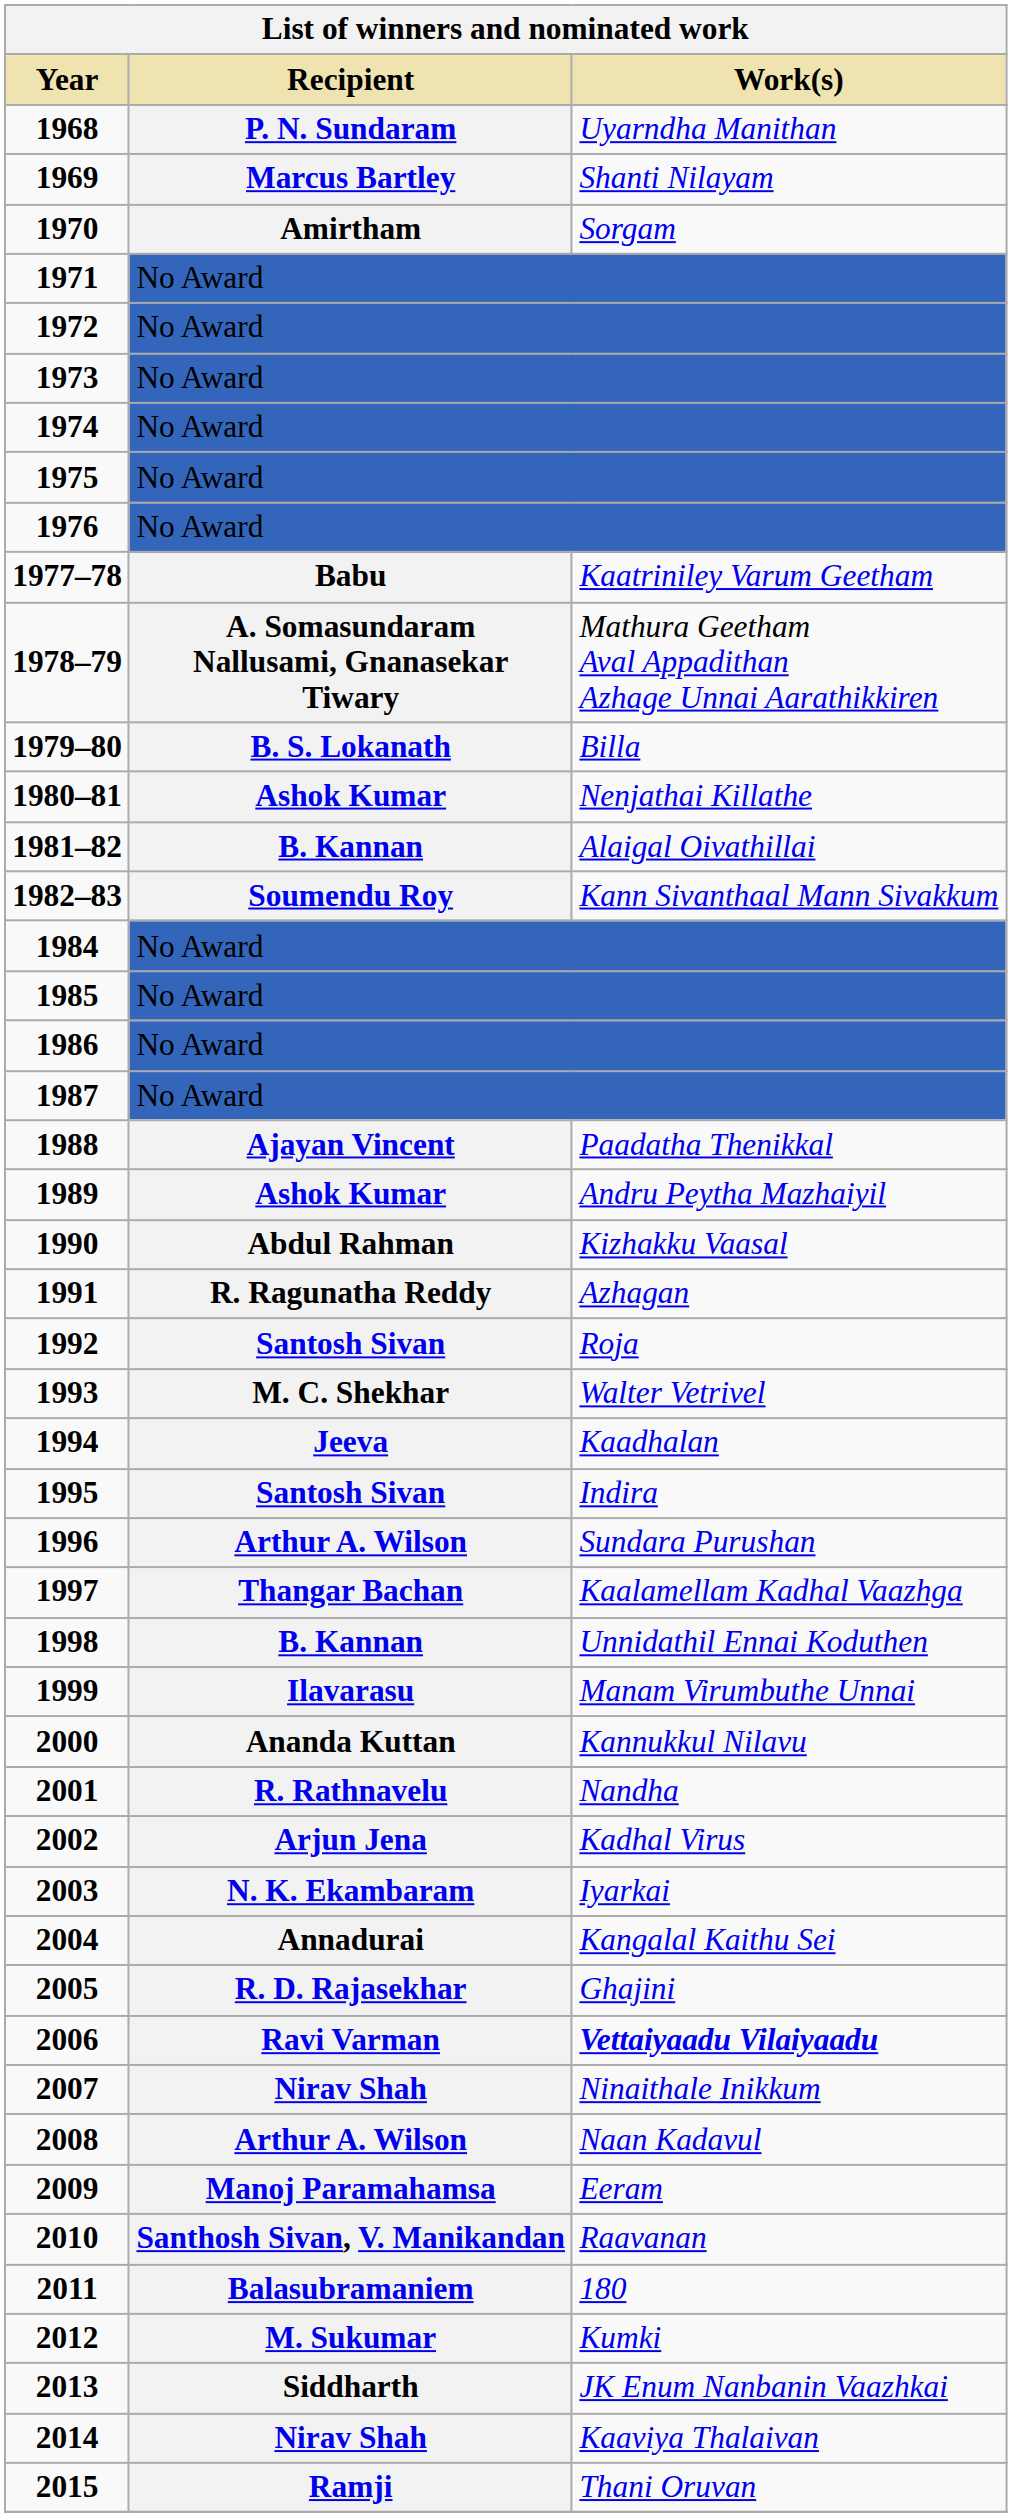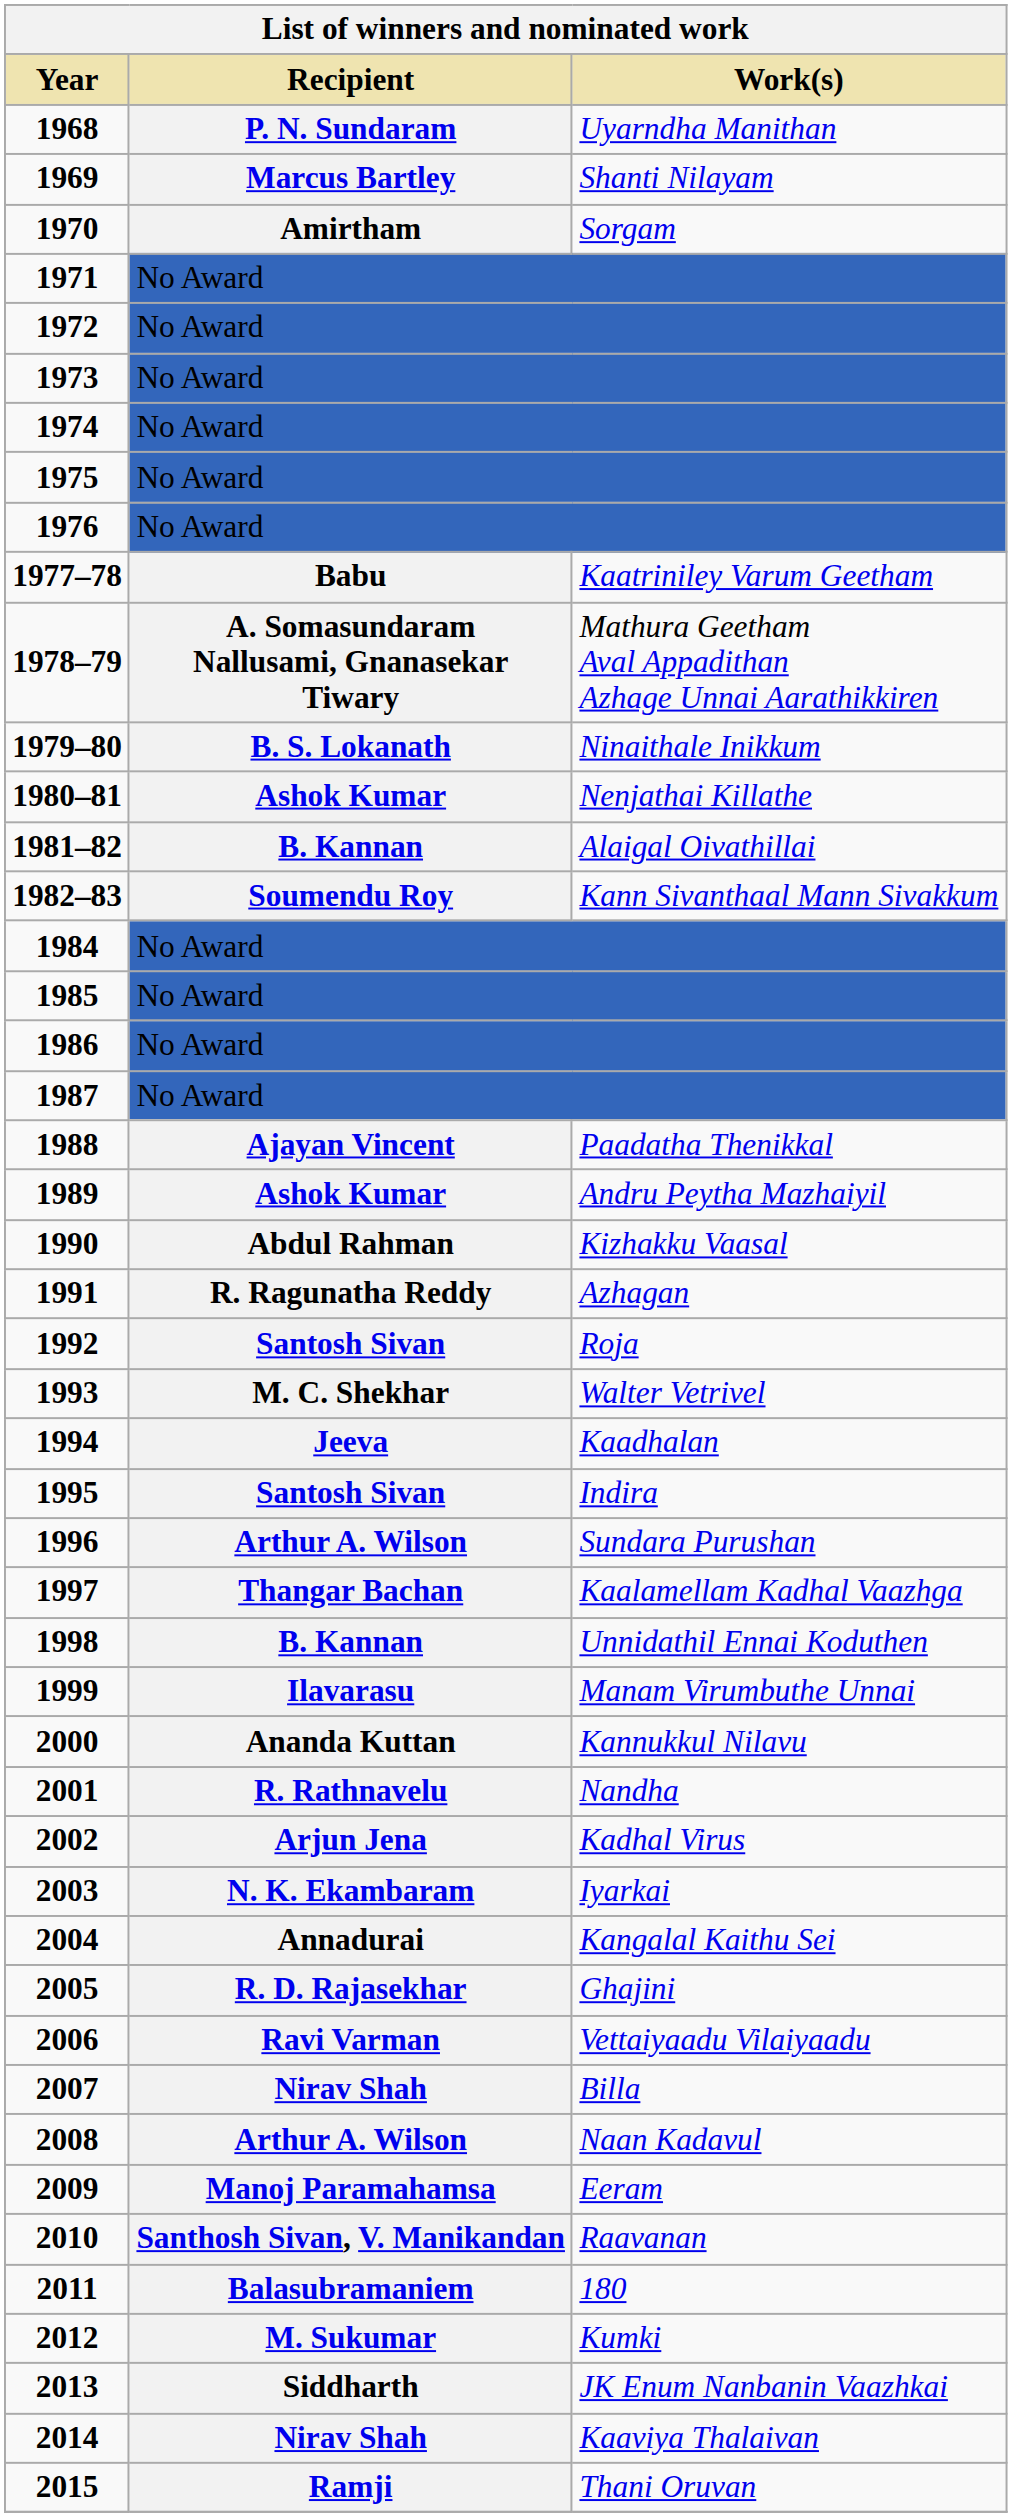1979–80 | Work(s): Billa -> Ninaithale Inikkum
2006 | Work(s): bold -> normal
2007 | Work(s): Ninaithale Inikkum -> Billa
